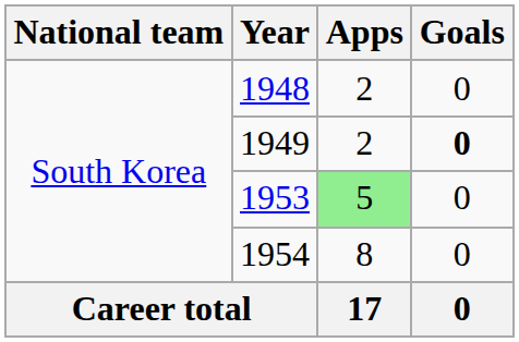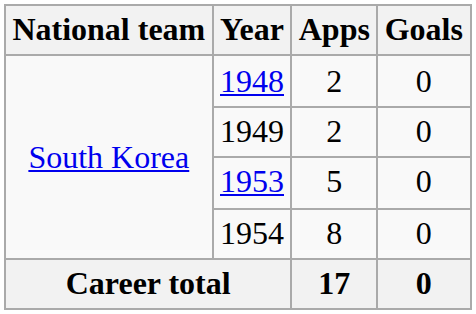1949 | Goals: bold -> normal
1953 | Apps: lightgreen background -> no background
